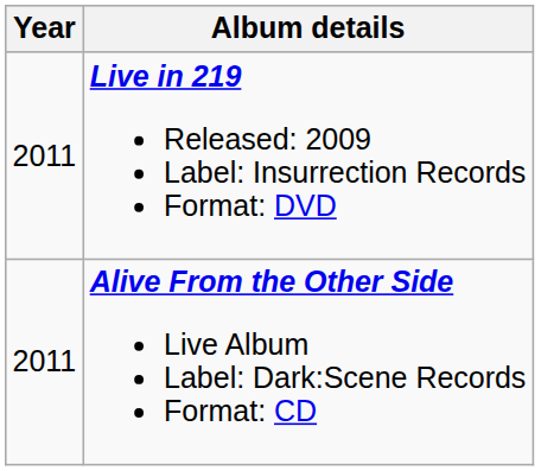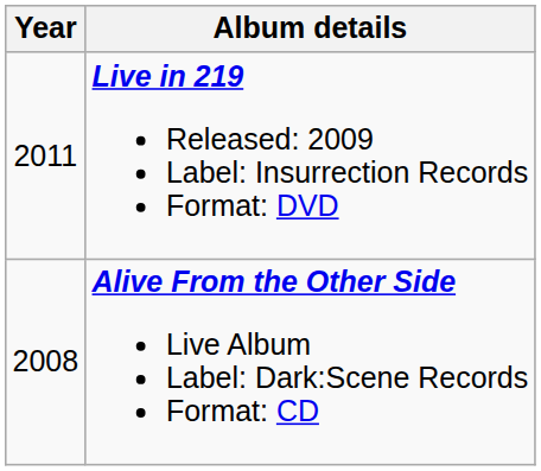row 3 | Year: 2011 -> 2008
